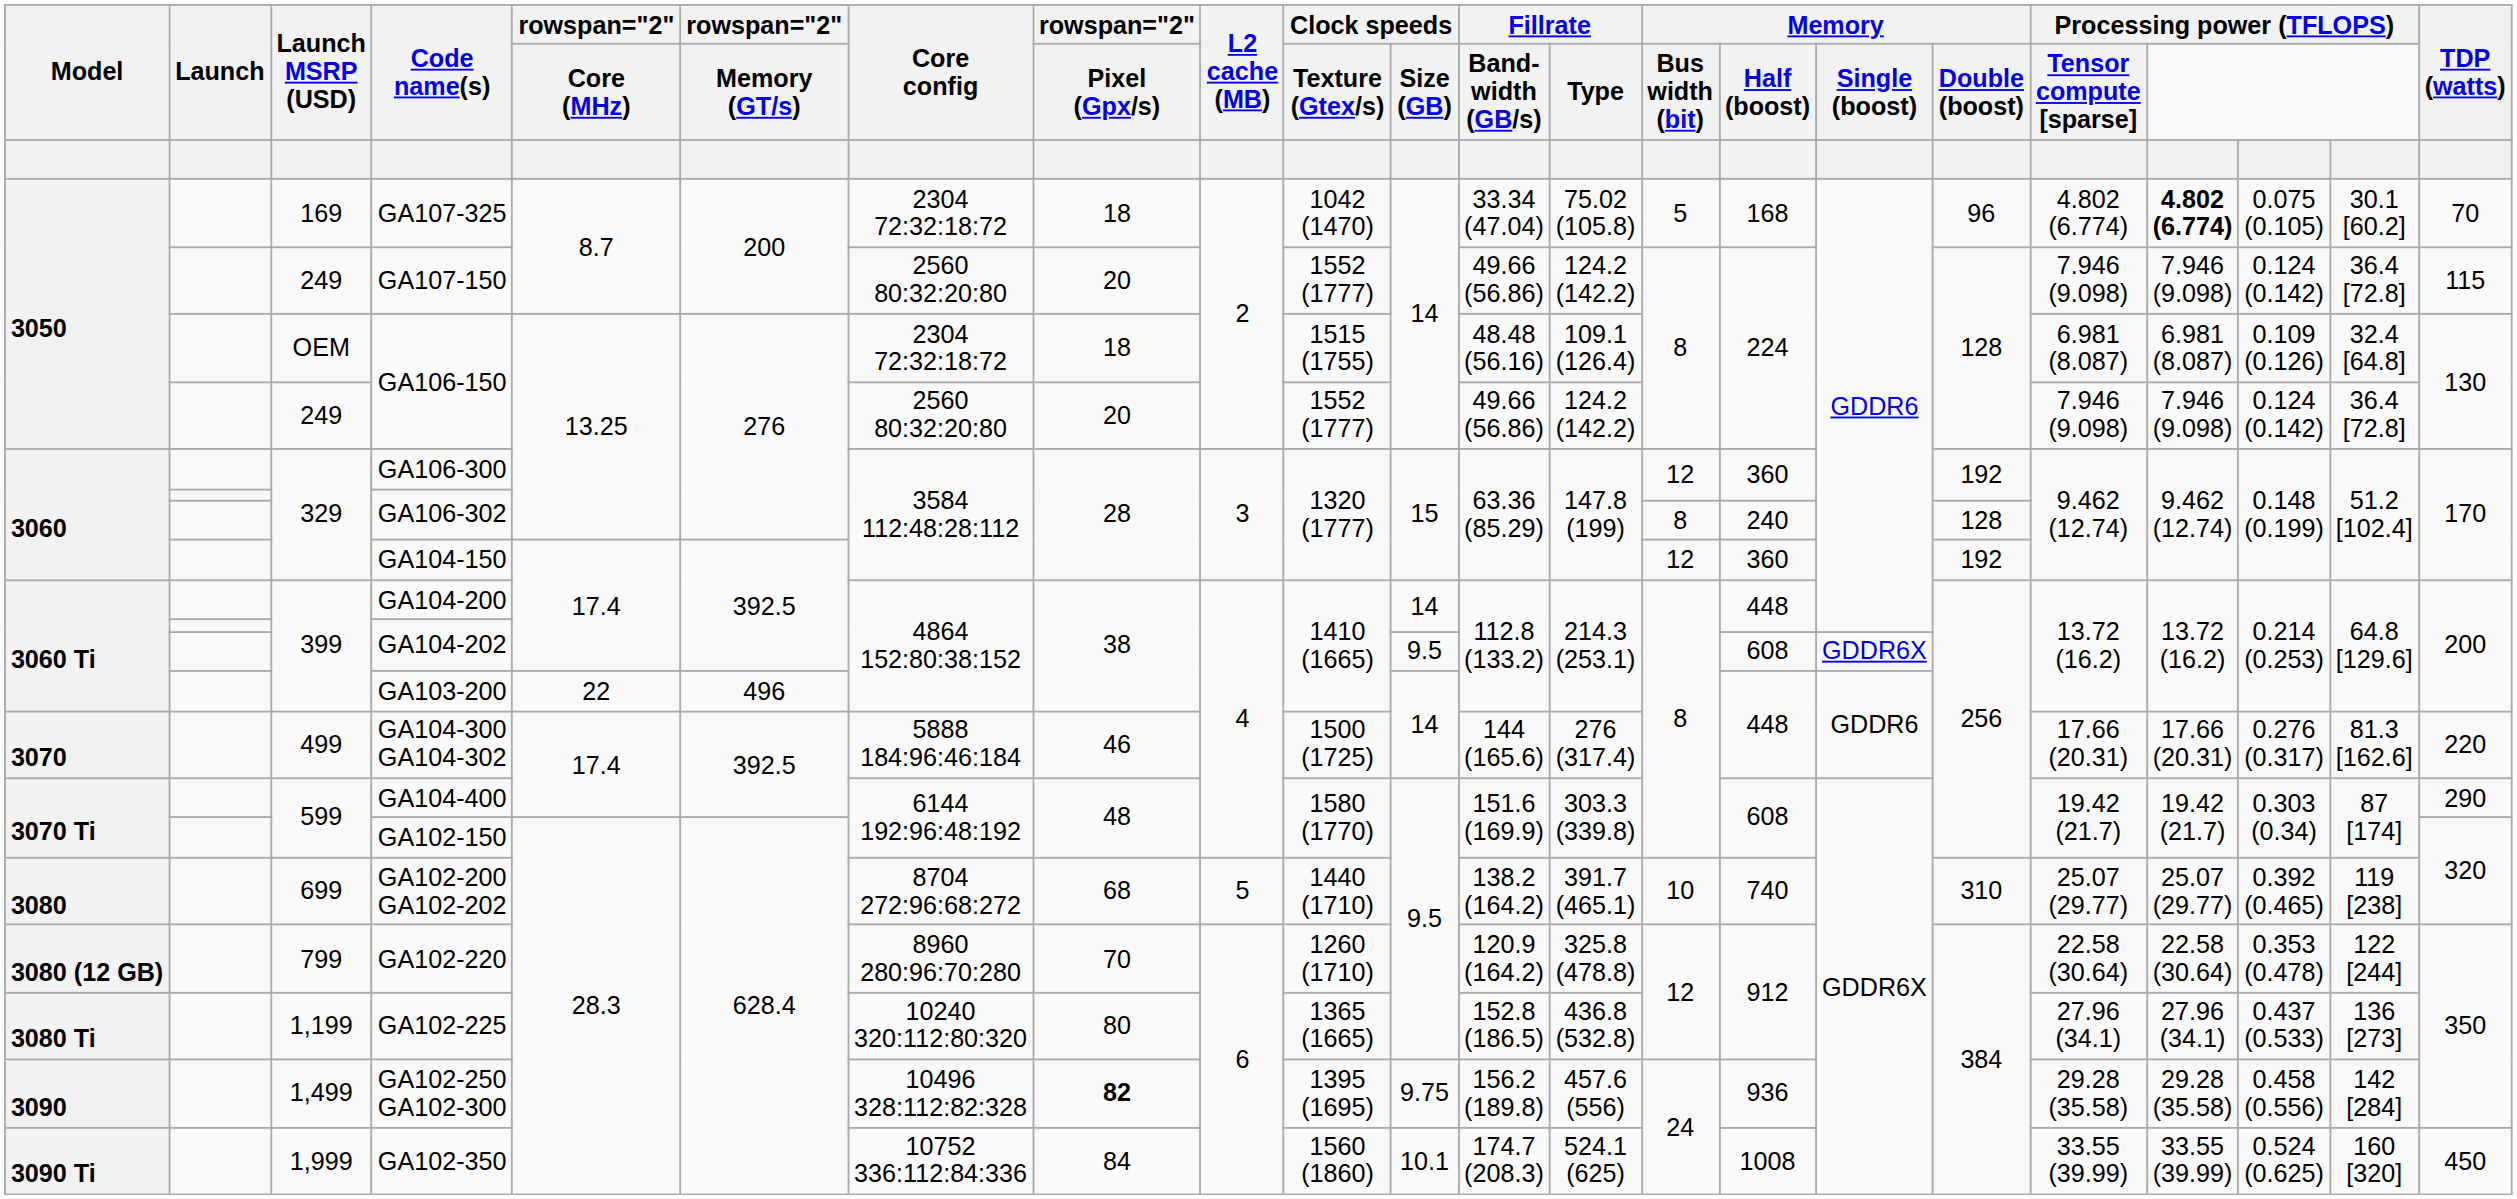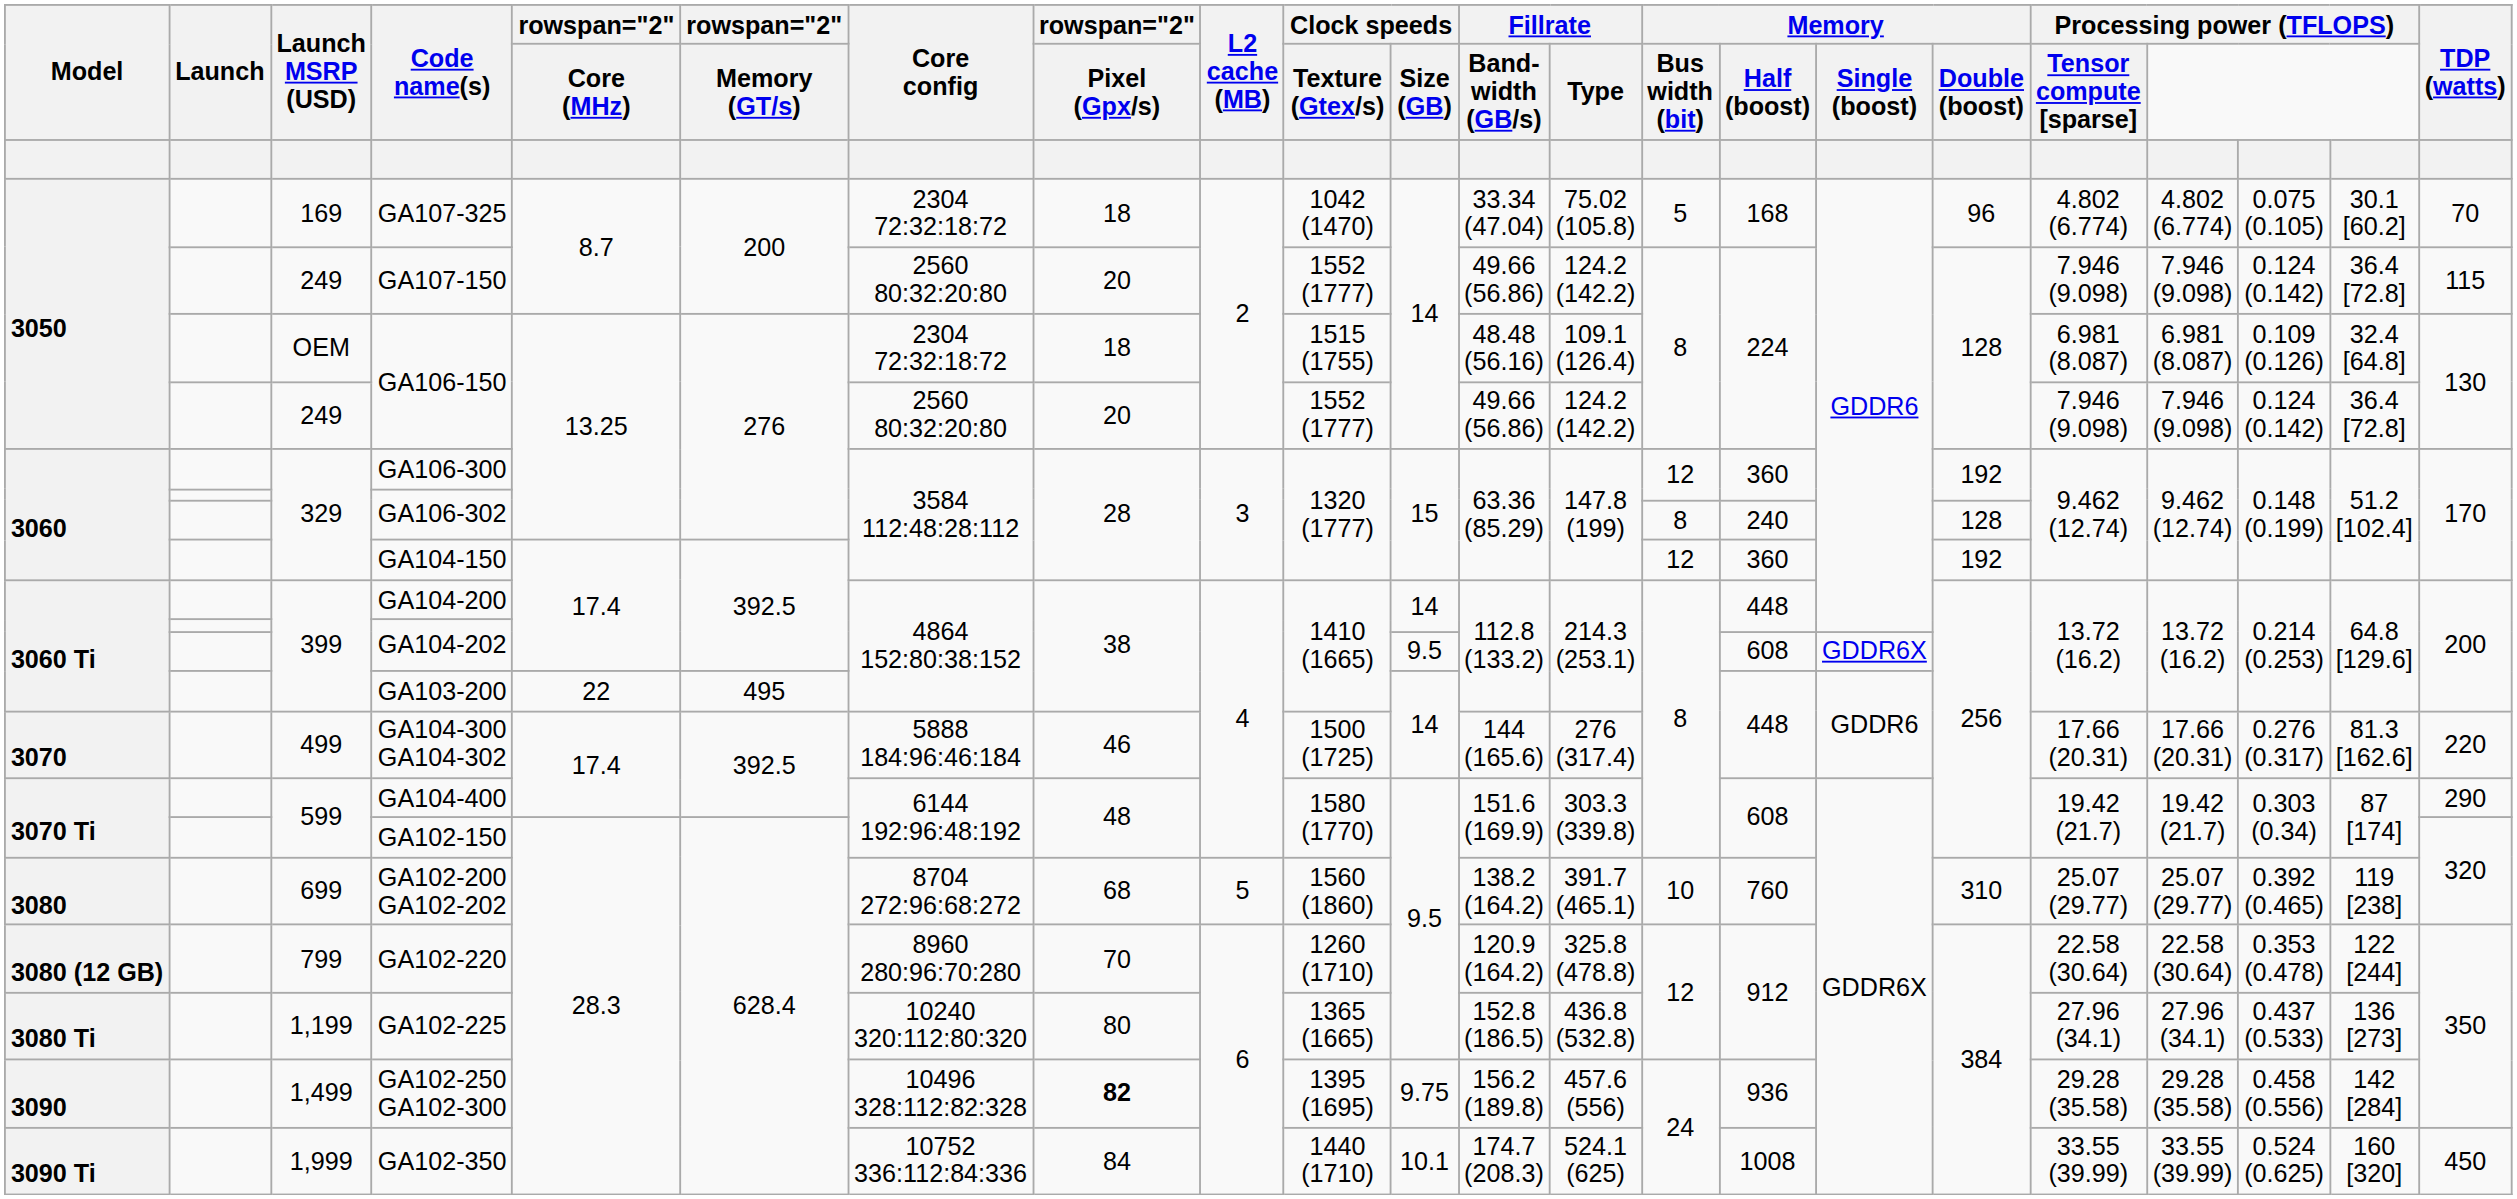GA107-325 | column 19: bold -> normal
GA103-200 | rowspan="2" / Memory (GT/s): 496 -> 495
GA102-200 GA102-202 | Clock speeds / Texture (Gtex/s): 1440 (1710) -> 1560 (1860)
GA102-200 GA102-202 | Memory / Half (boost): 740 -> 760
GA102-350 | Clock speeds / Texture (Gtex/s): 1560 (1860) -> 1440 (1710)
